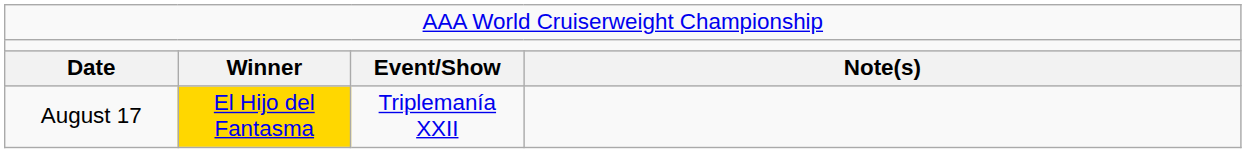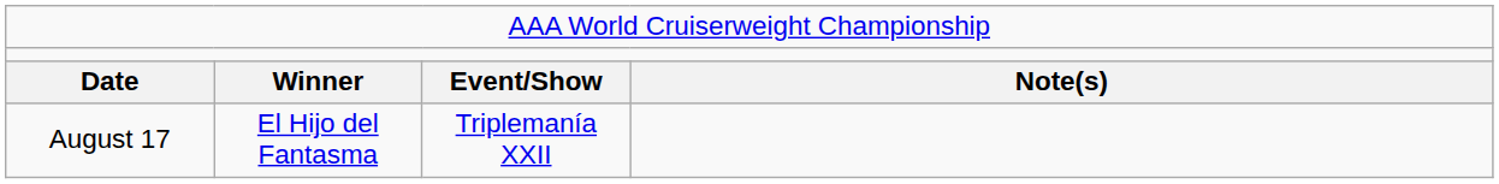August 17 | column 2: gold background -> no background
